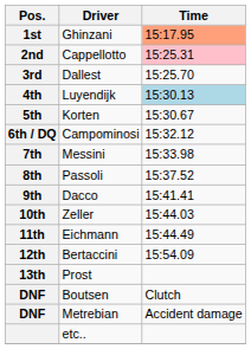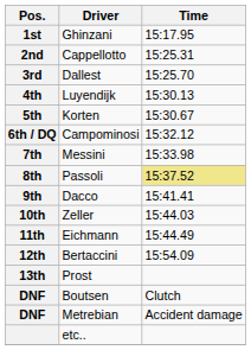Ghinzani | Time: lightsalmon background -> no background
Cappellotto | Time: pink background -> no background
Luyendijk | Time: lightblue background -> no background
Passoli | Time: no background -> khaki background
